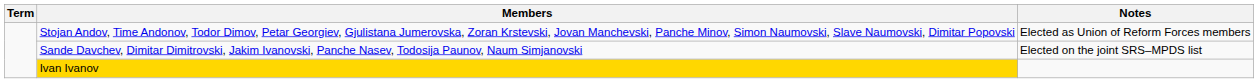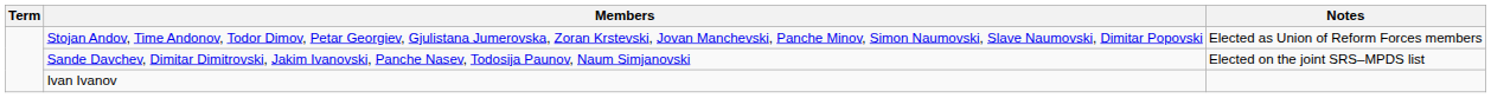Ivan Ivanov | Members: gold background -> no background
